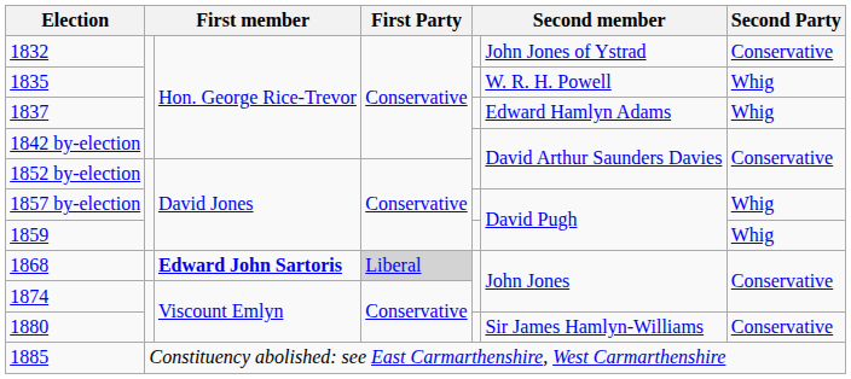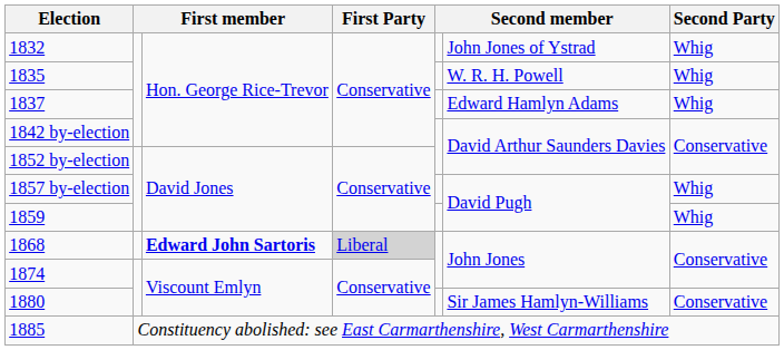1832 | Second Party: Conservative -> Whig
